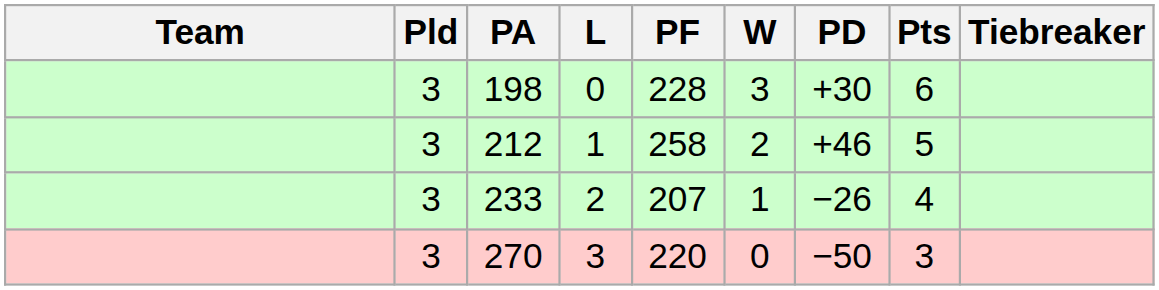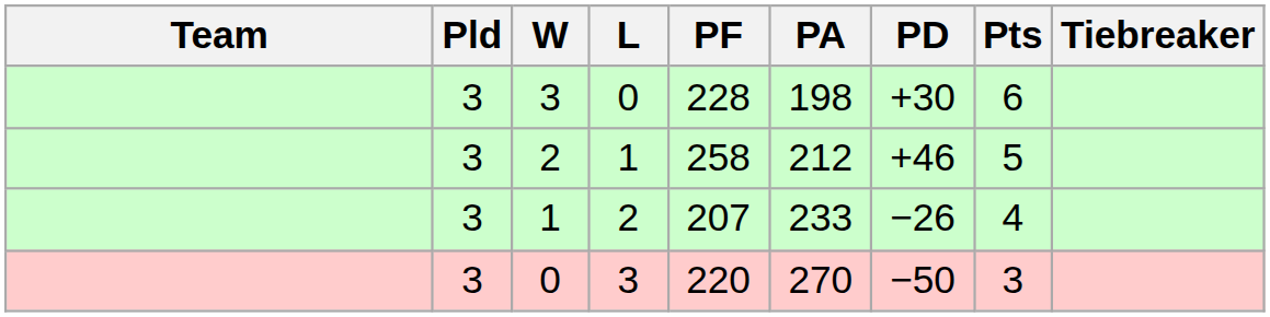columns swapped: W <-> PA
